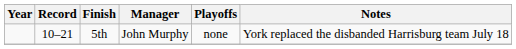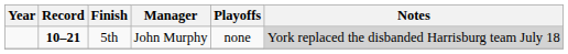5th | Record: normal -> bold
5th | Notes: no background -> lightgrey background
